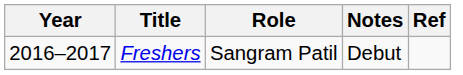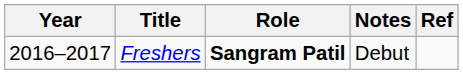Freshers | Role: normal -> bold
